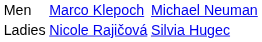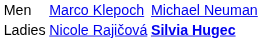Ladies | column 3: normal -> bold
